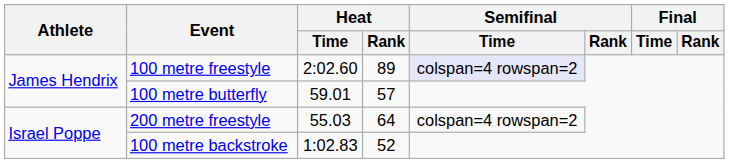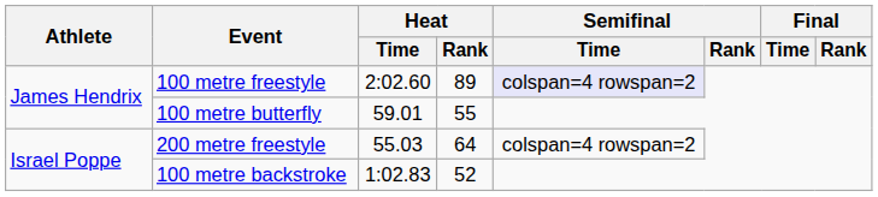100 metre butterfly | Heat / Rank: 57 -> 55
